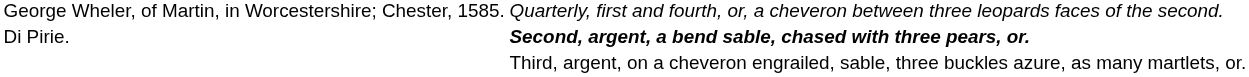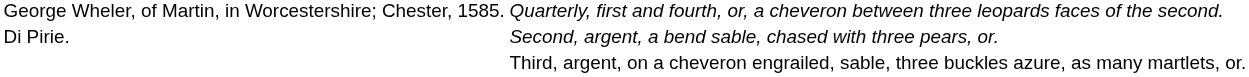Di Pirie. | column 2: bold -> normal
